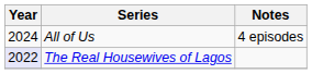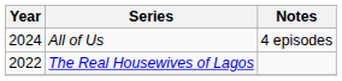The Real Housewives of Lagos | Year: lavender background -> no background
